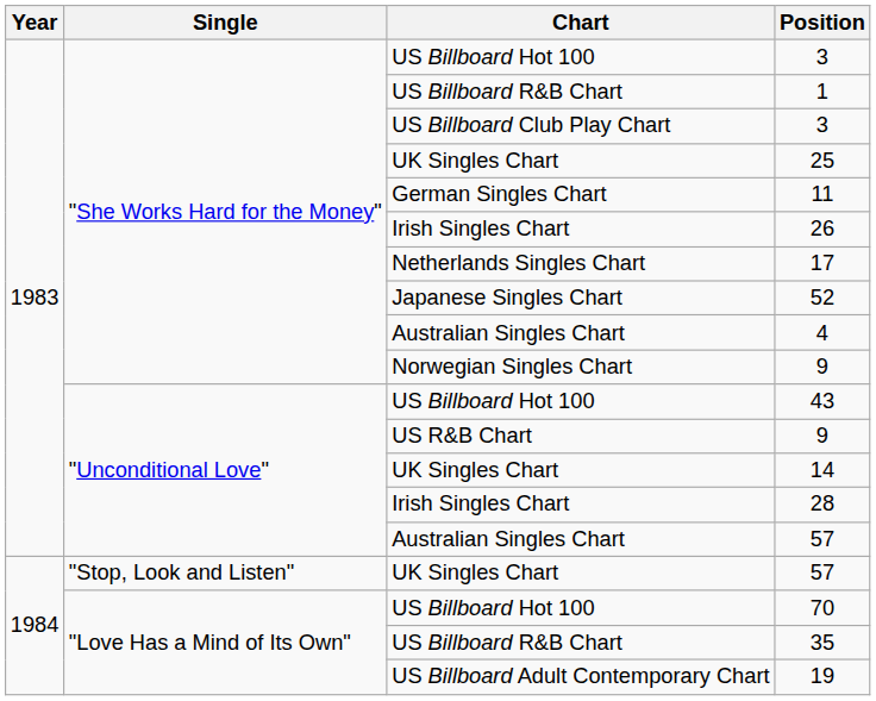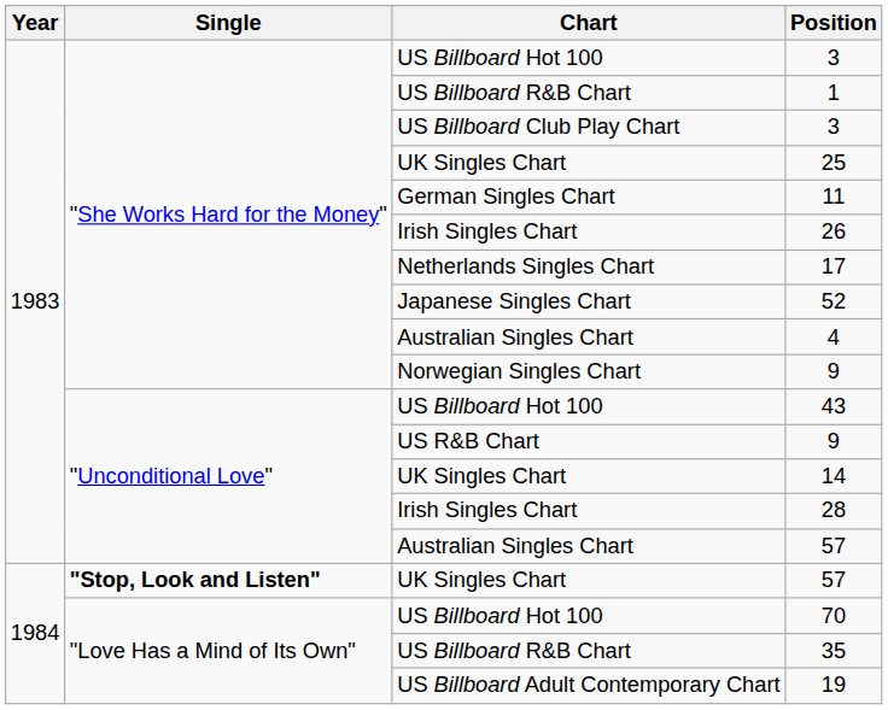UK Singles Chart / 57 | Single: normal -> bold
